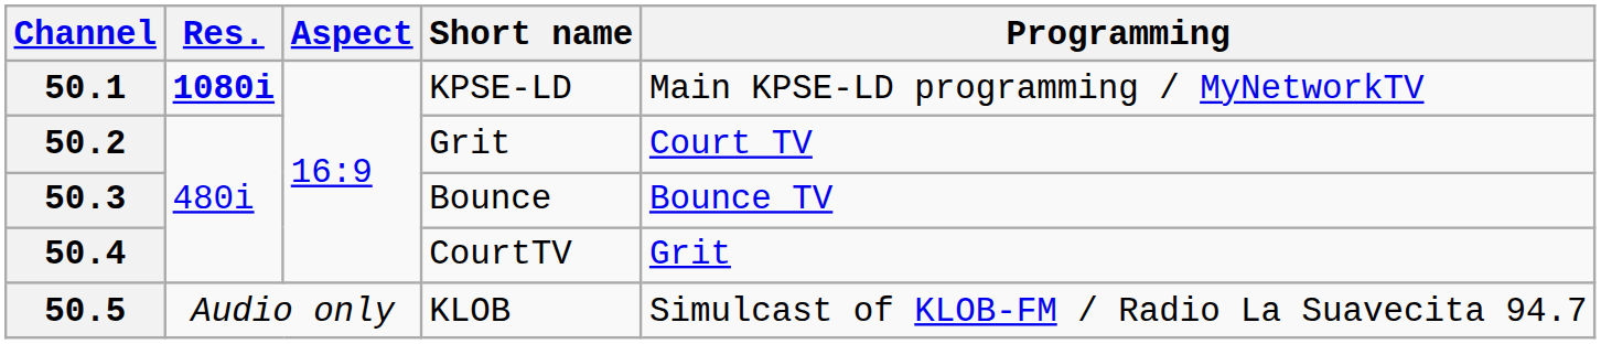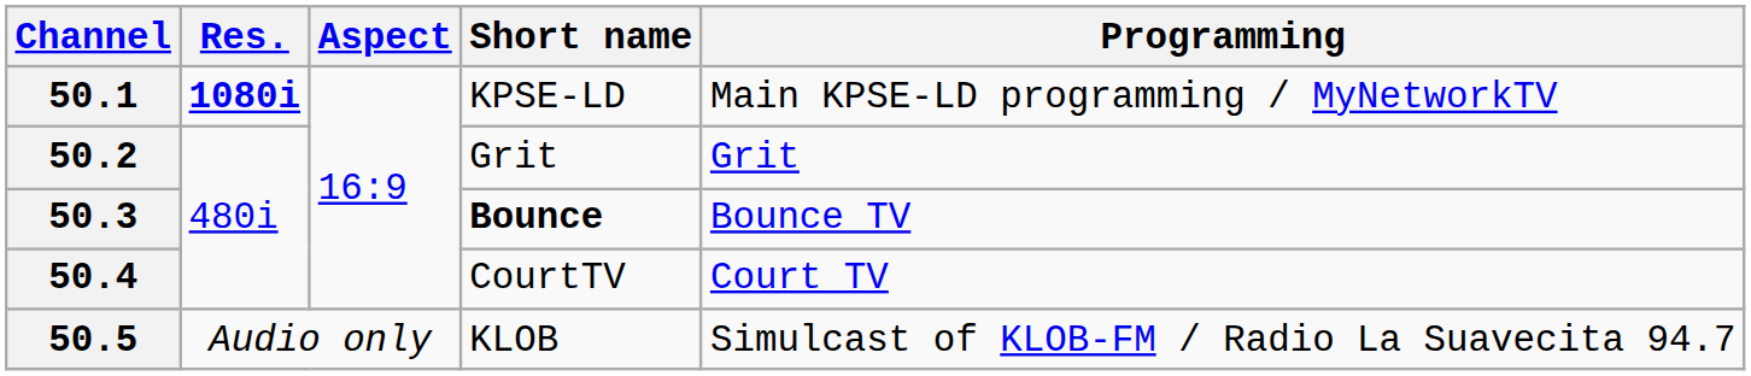50.2 | Programming: Court TV -> Grit
50.3 | Short name: normal -> bold
50.4 | Programming: Grit -> Court TV
